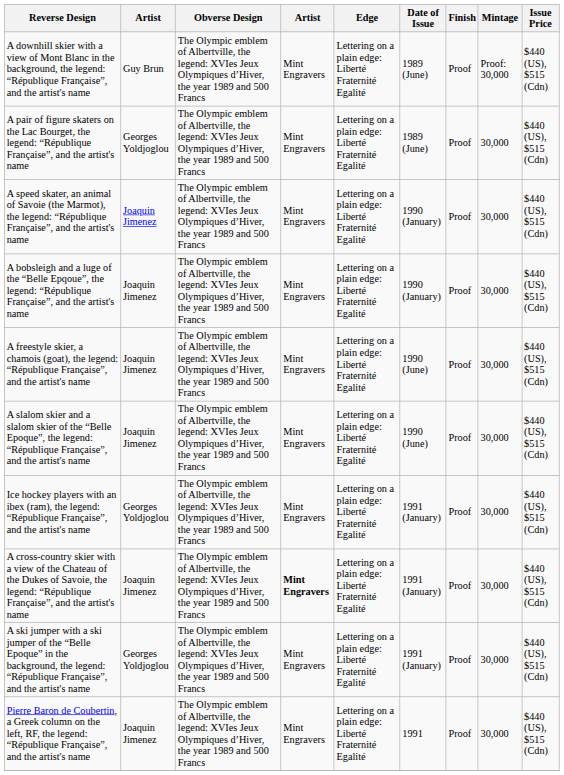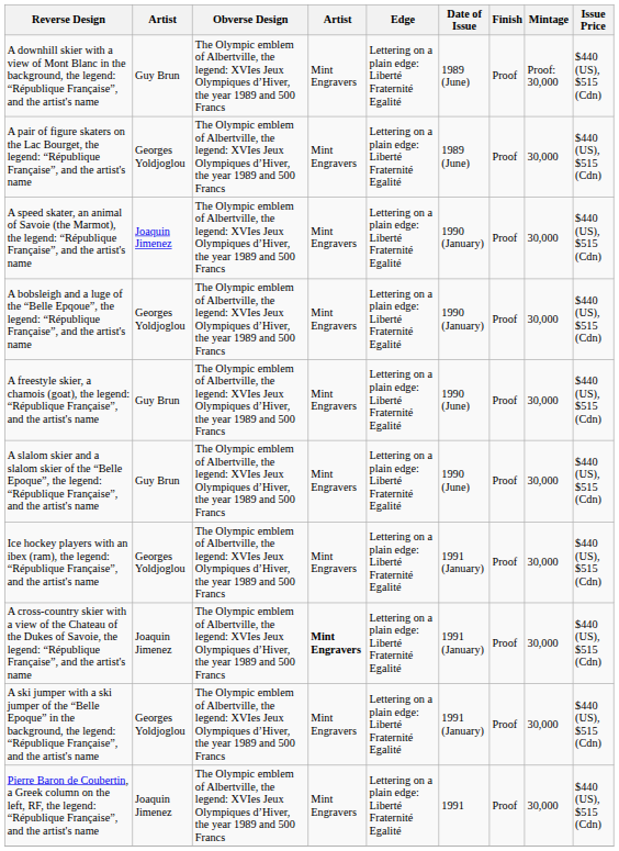row 5 | column 2: Joaquin Jimenez -> Georges Yoldjoglou
row 6 | column 2: Joaquin Jimenez -> Guy Brun
row 7 | column 2: Joaquin Jimenez -> Guy Brun
